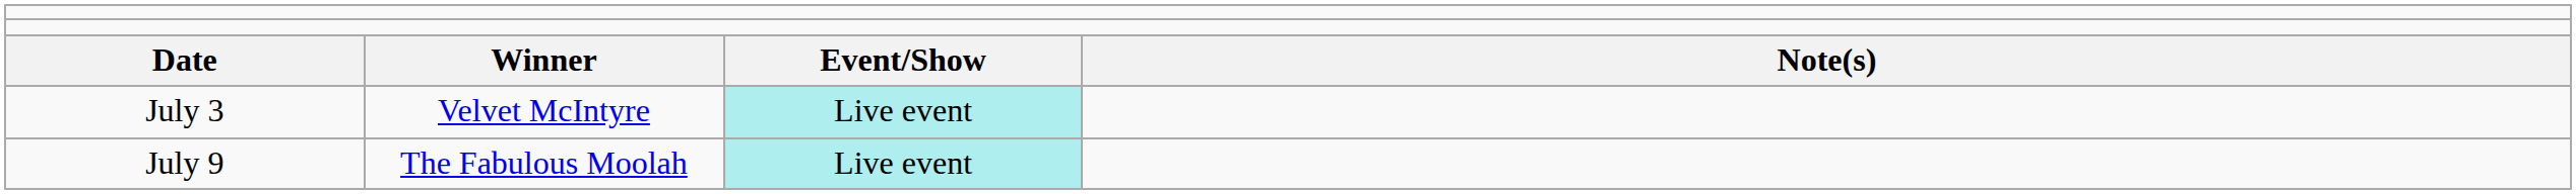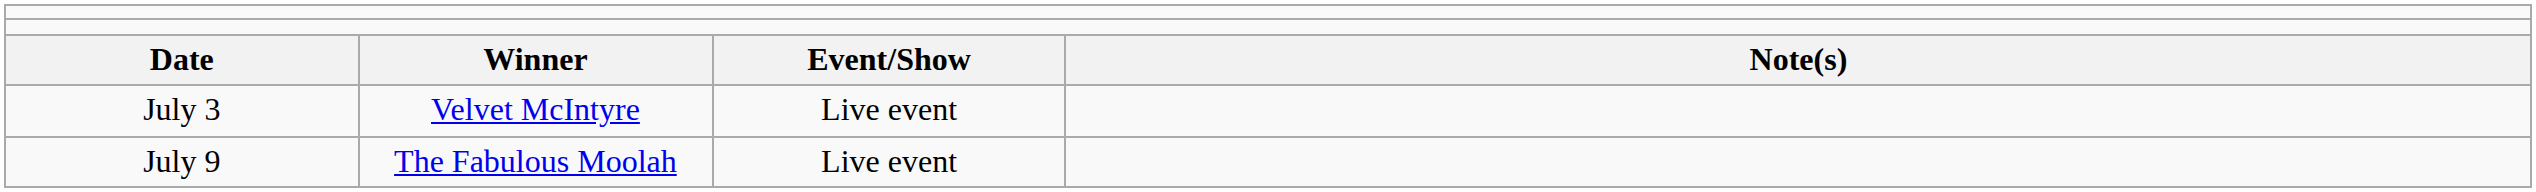July 3 | column 3: paleturquoise background -> no background
July 9 | column 3: paleturquoise background -> no background
